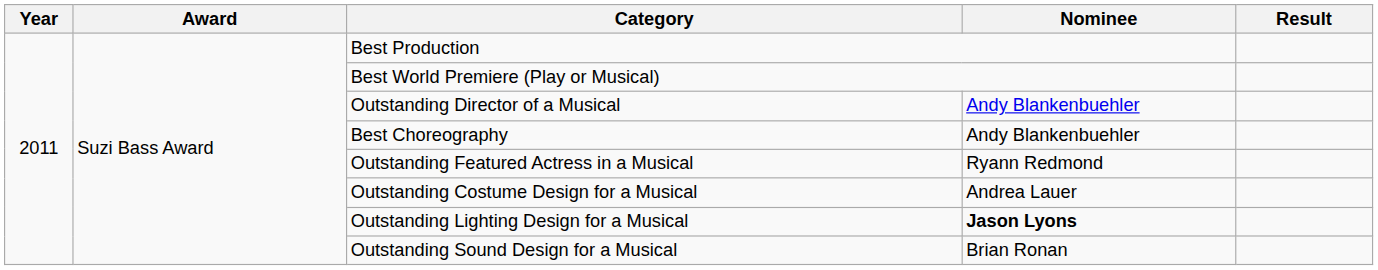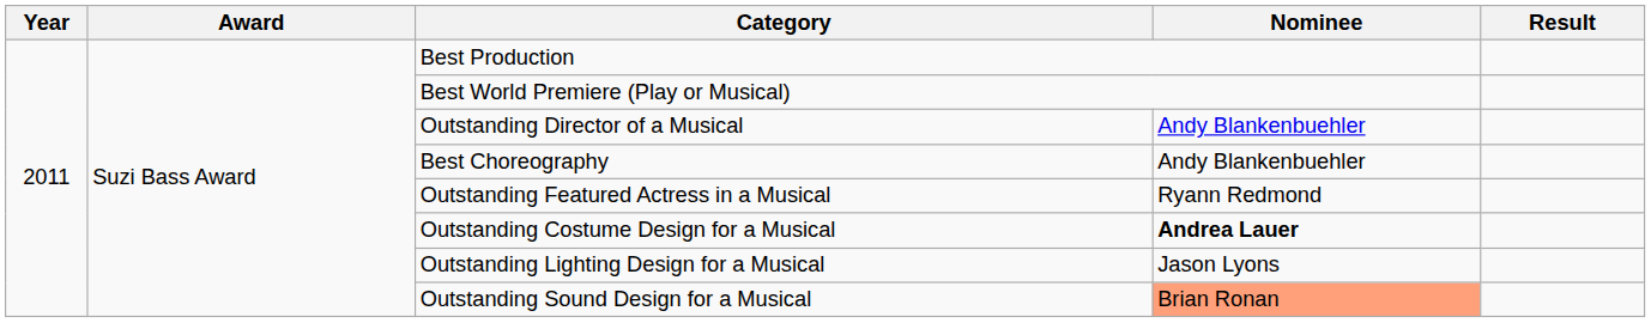Outstanding Costume Design for a Musical | Nominee: normal -> bold
Outstanding Lighting Design for a Musical | Nominee: bold -> normal
Outstanding Sound Design for a Musical | Nominee: no background -> lightsalmon background
